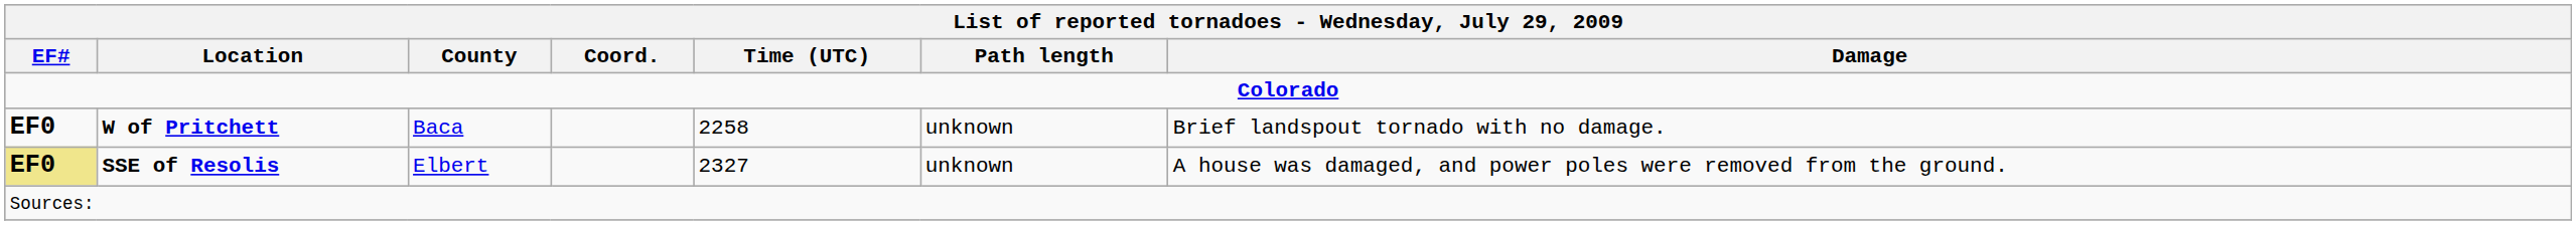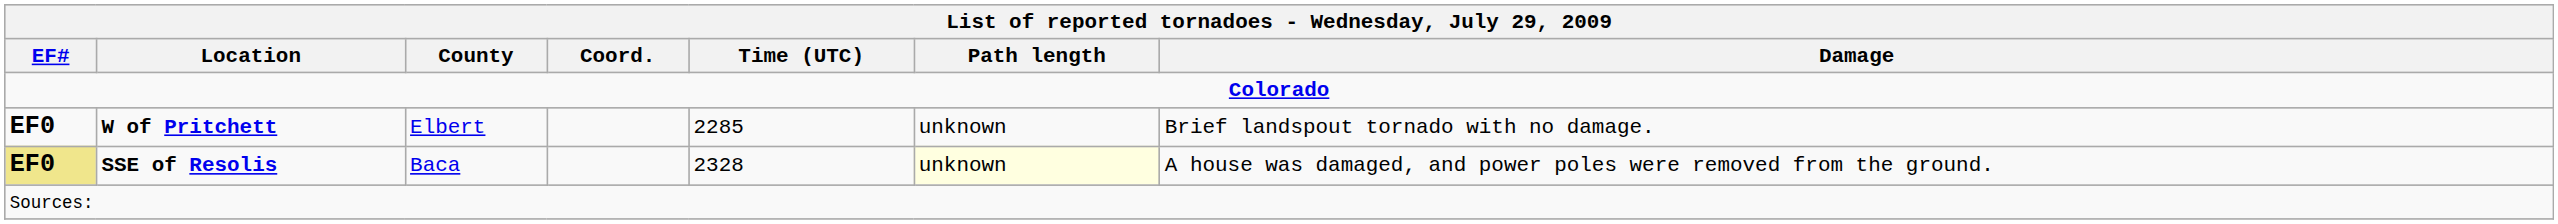W of Pritchett | County: Baca -> Elbert
W of Pritchett | Time (UTC): 2258 -> 2285
SSE of Resolis | County: Elbert -> Baca
SSE of Resolis | Time (UTC): 2327 -> 2328
SSE of Resolis | Path length: no background -> lightyellow background
